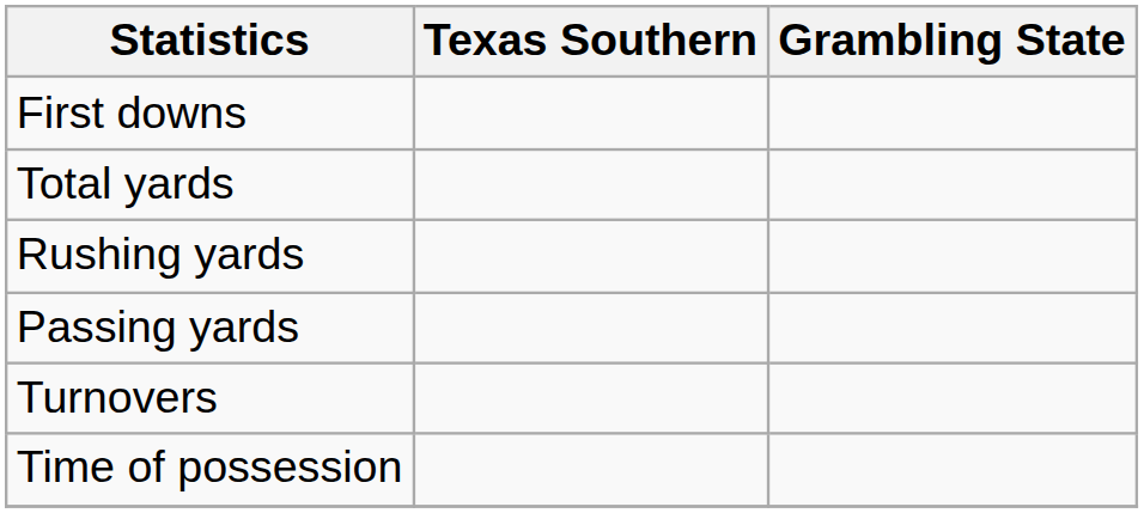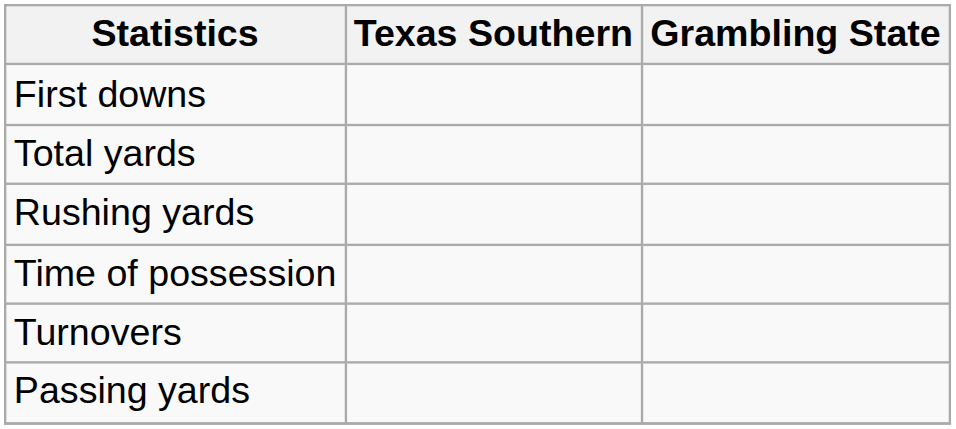rows swapped: Passing yards <-> Time of possession
